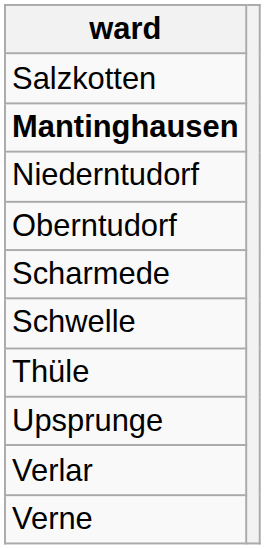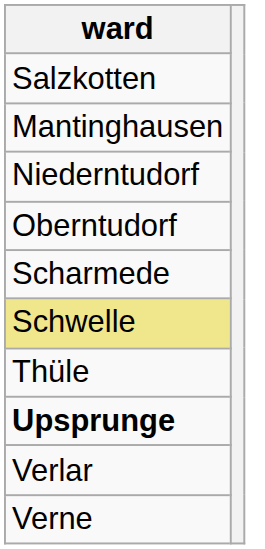Mantinghausen | ward: bold -> normal
Schwelle | ward: no background -> khaki background
Upsprunge | ward: normal -> bold
